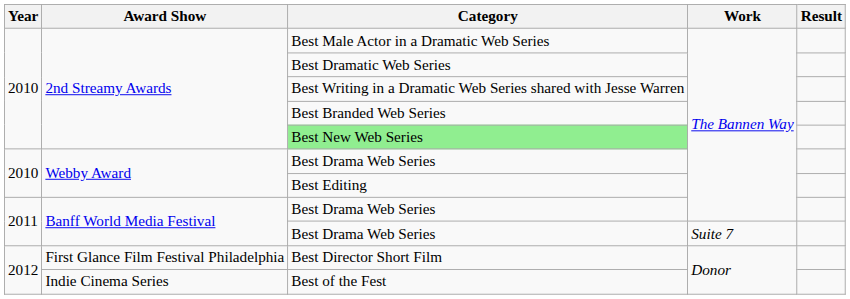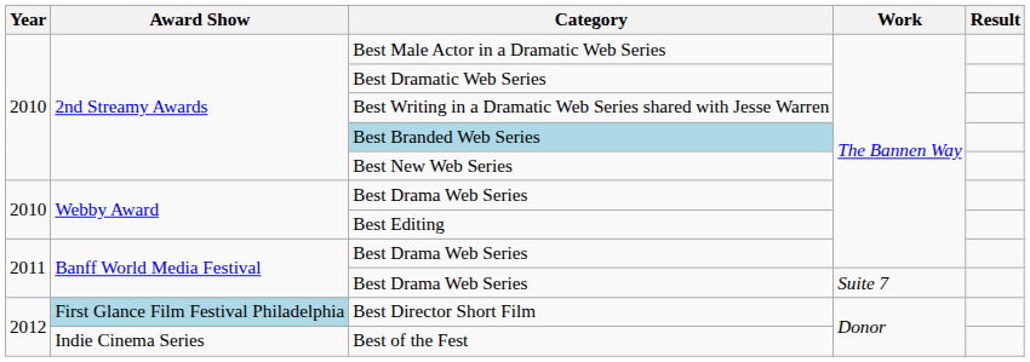Best Branded Web Series | Category: no background -> lightblue background
Best New Web Series | Category: lightgreen background -> no background
Best Director Short Film | Award Show: no background -> lightblue background
